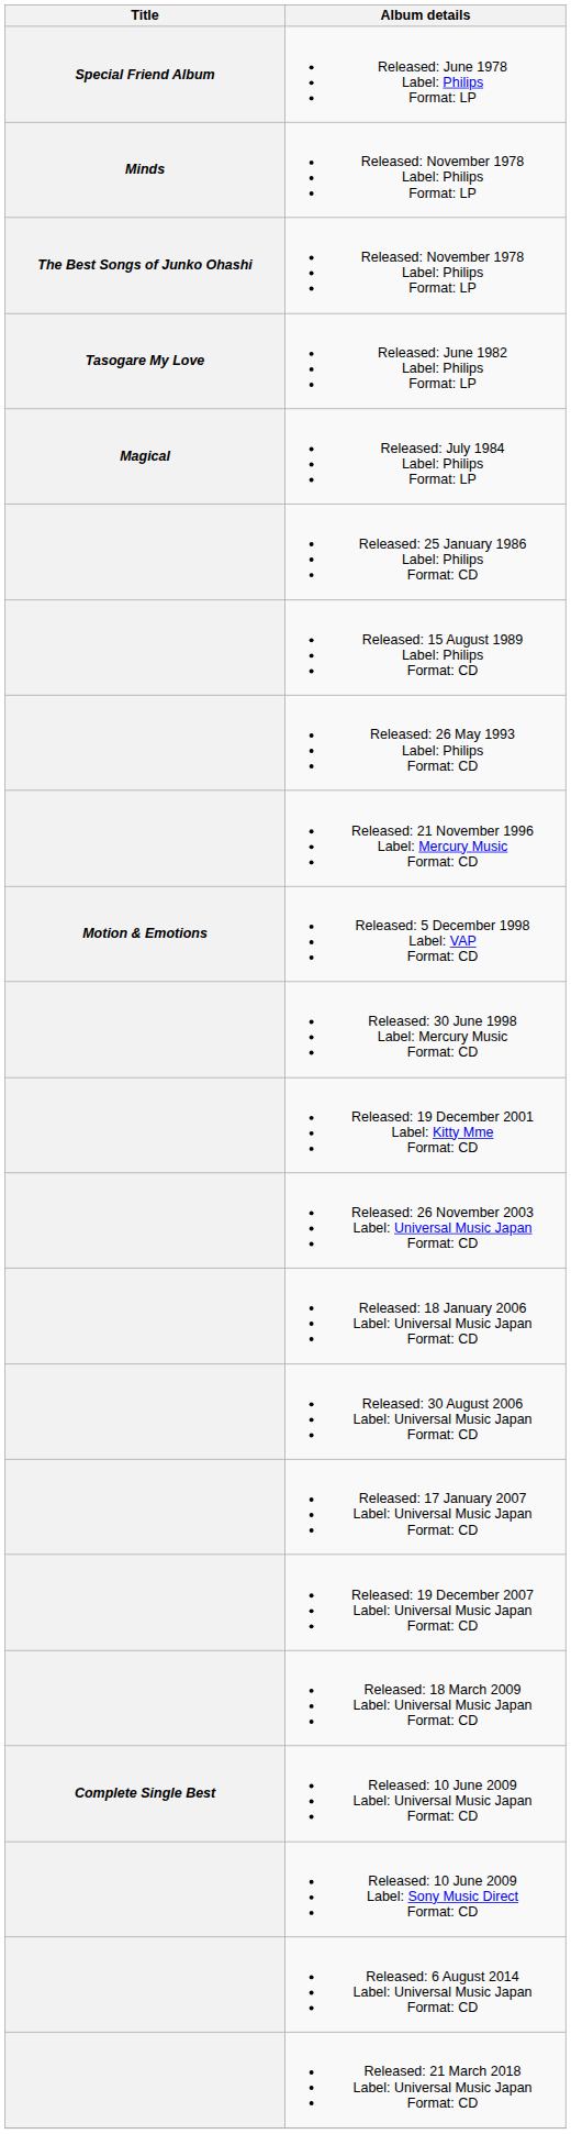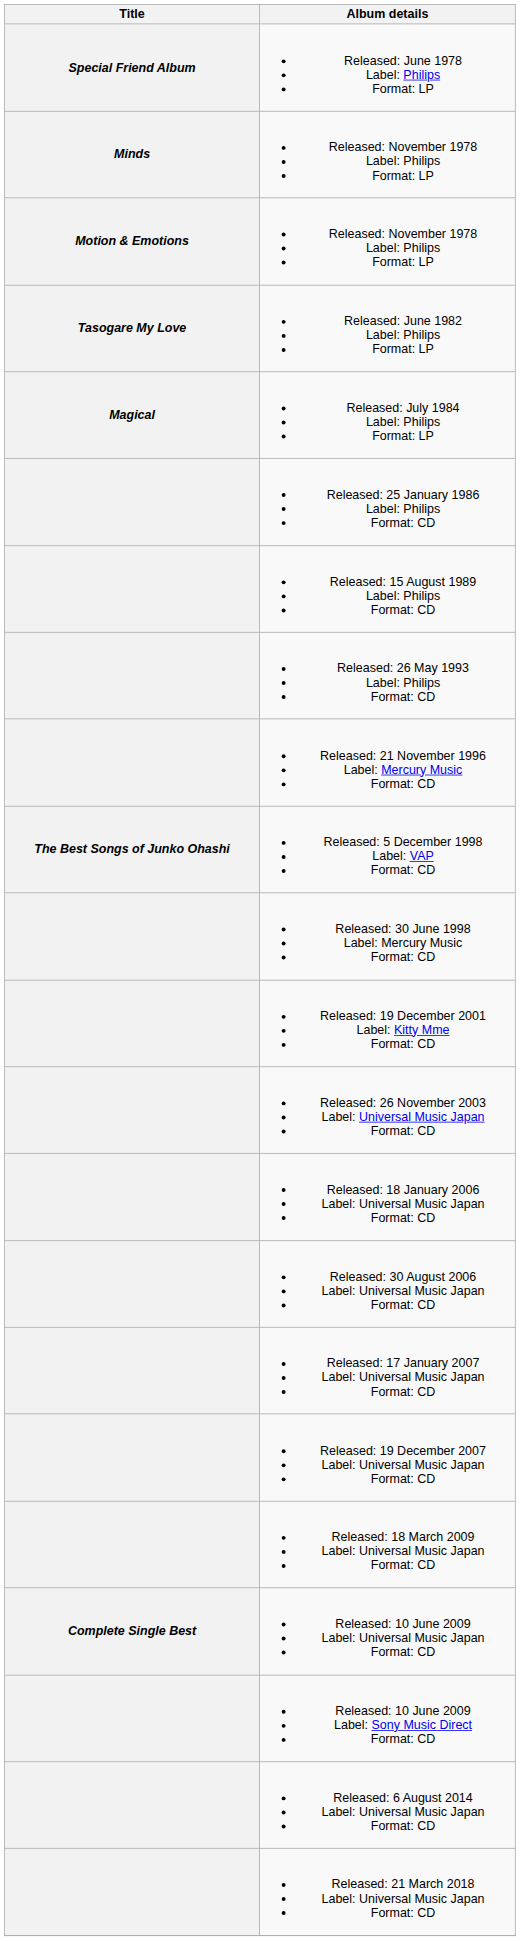row 4 | Title: The Best Songs of Junko Ohashi -> Motion & Emotions
row 11 | Title: Motion & Emotions -> The Best Songs of Junko Ohashi
